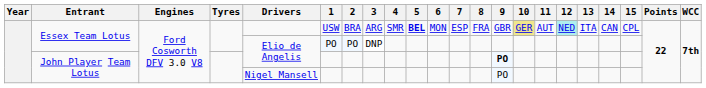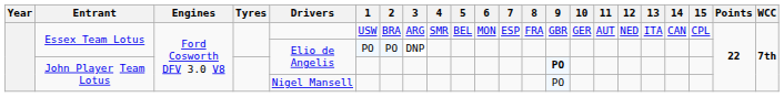row 2 | 5: bold -> normal
row 2 | 10: khaki background -> no background
row 2 | 12: paleturquoise background -> no background
